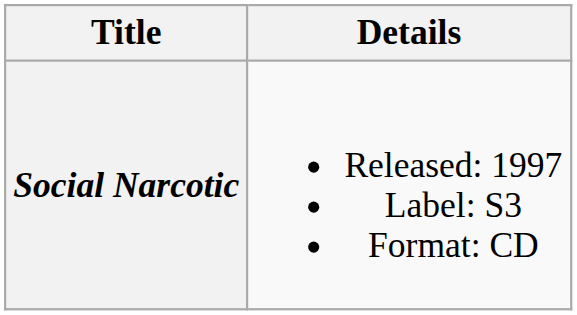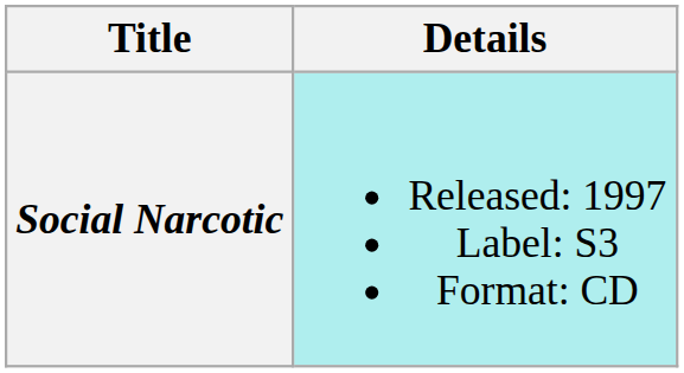Social Narcotic | Details: no background -> paleturquoise background
